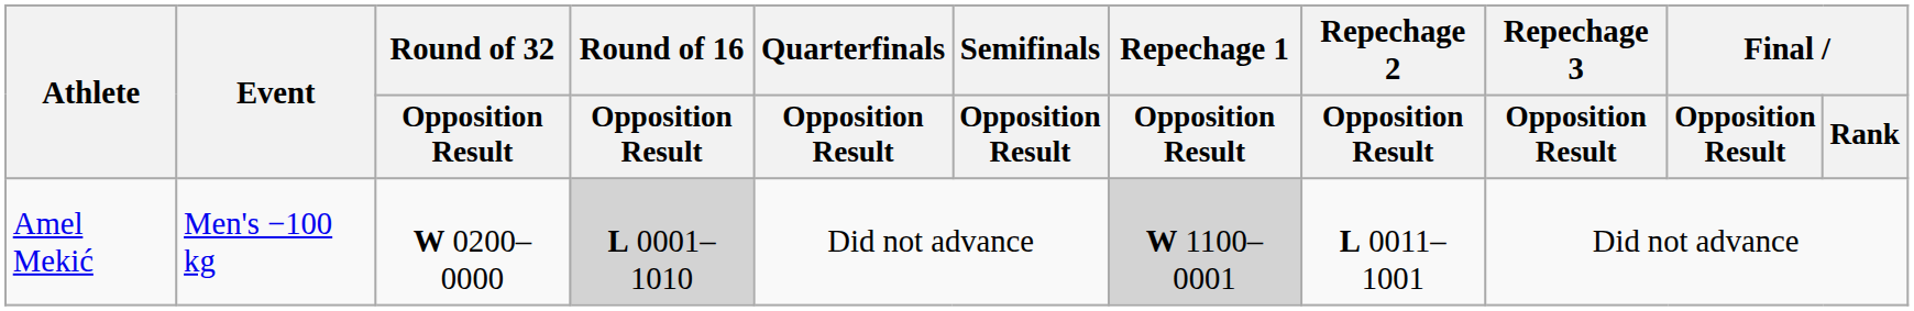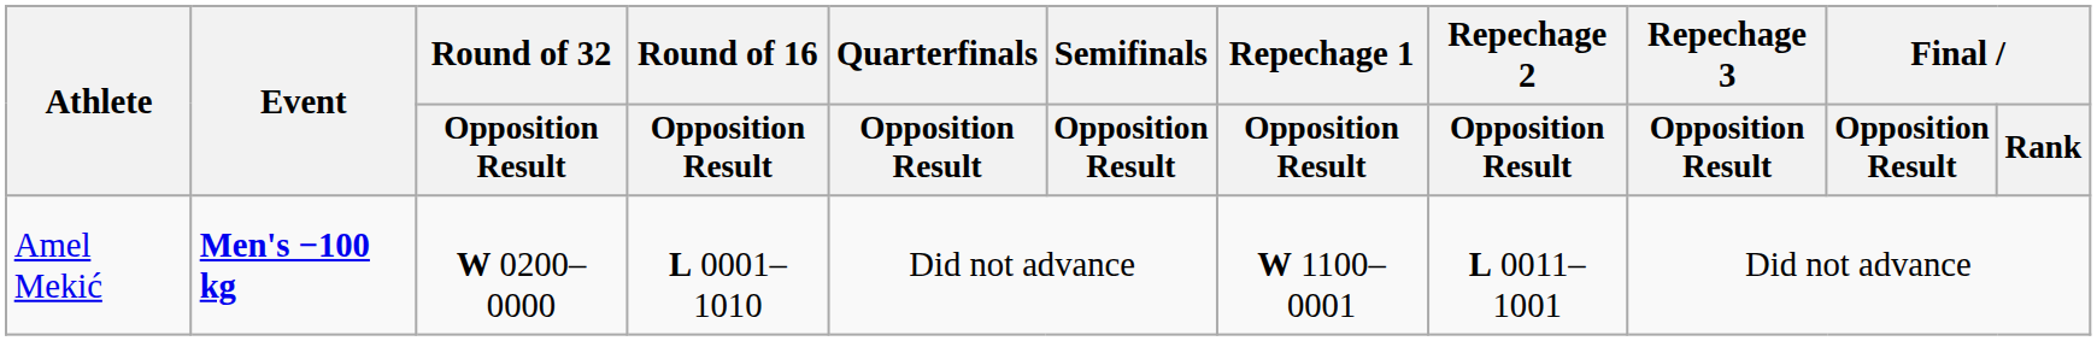Amel Mekić | Event: normal -> bold
Amel Mekić | Round of 16 / Opposition Result: lightgrey background -> no background
Amel Mekić | Repechage 1 / Opposition Result: lightgrey background -> no background
